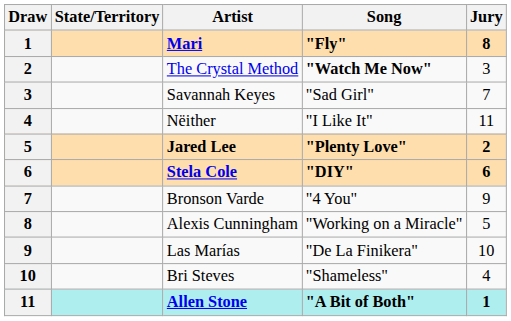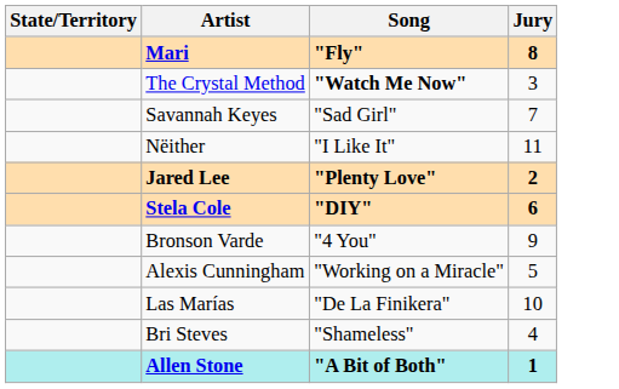- column: Draw | 1 | 2 | 3 | 4 | 5 | 6 | 7 | 8 | 9 | 10 | 11
